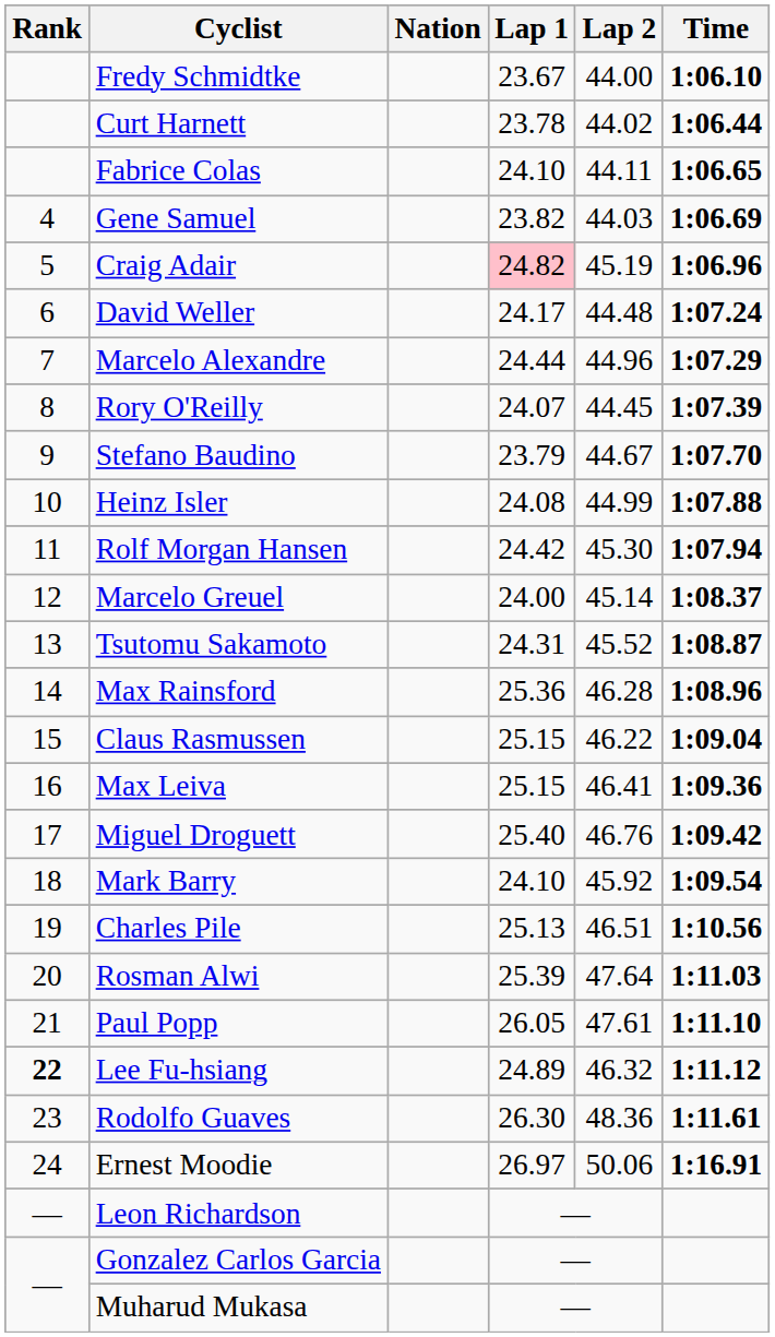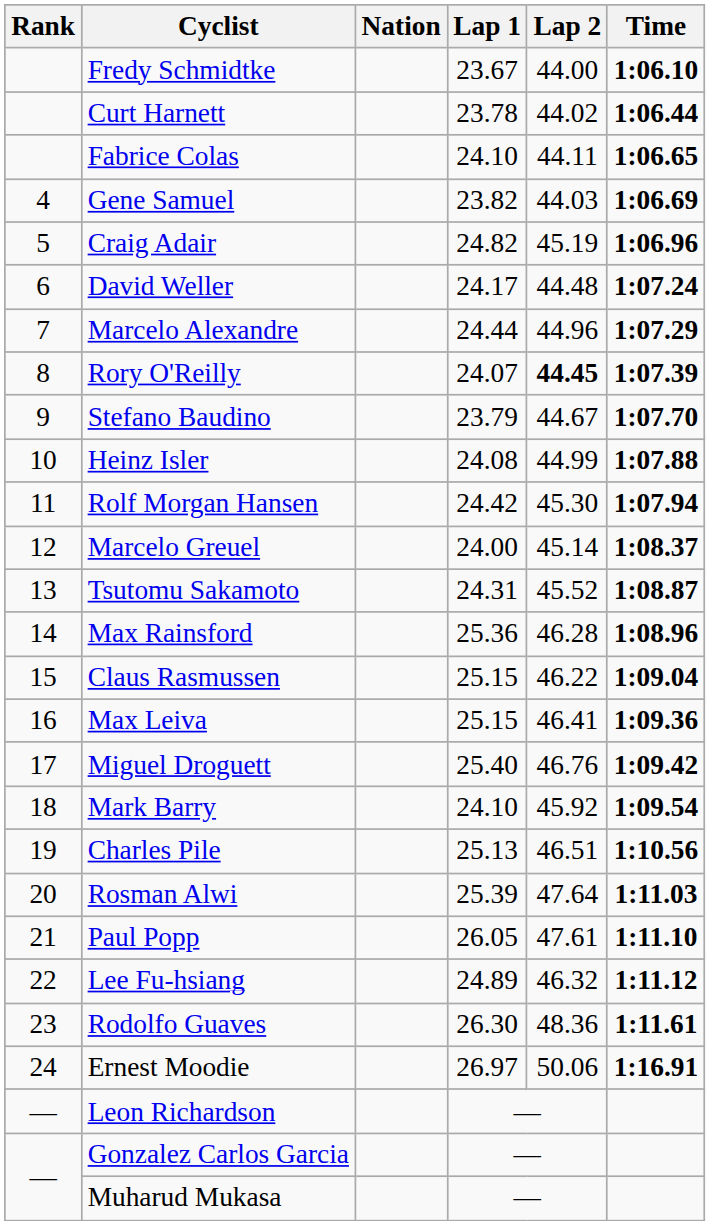Craig Adair | Lap 1: pink background -> no background
Rory O'Reilly | Lap 2: normal -> bold
Lee Fu-hsiang | Rank: bold -> normal
